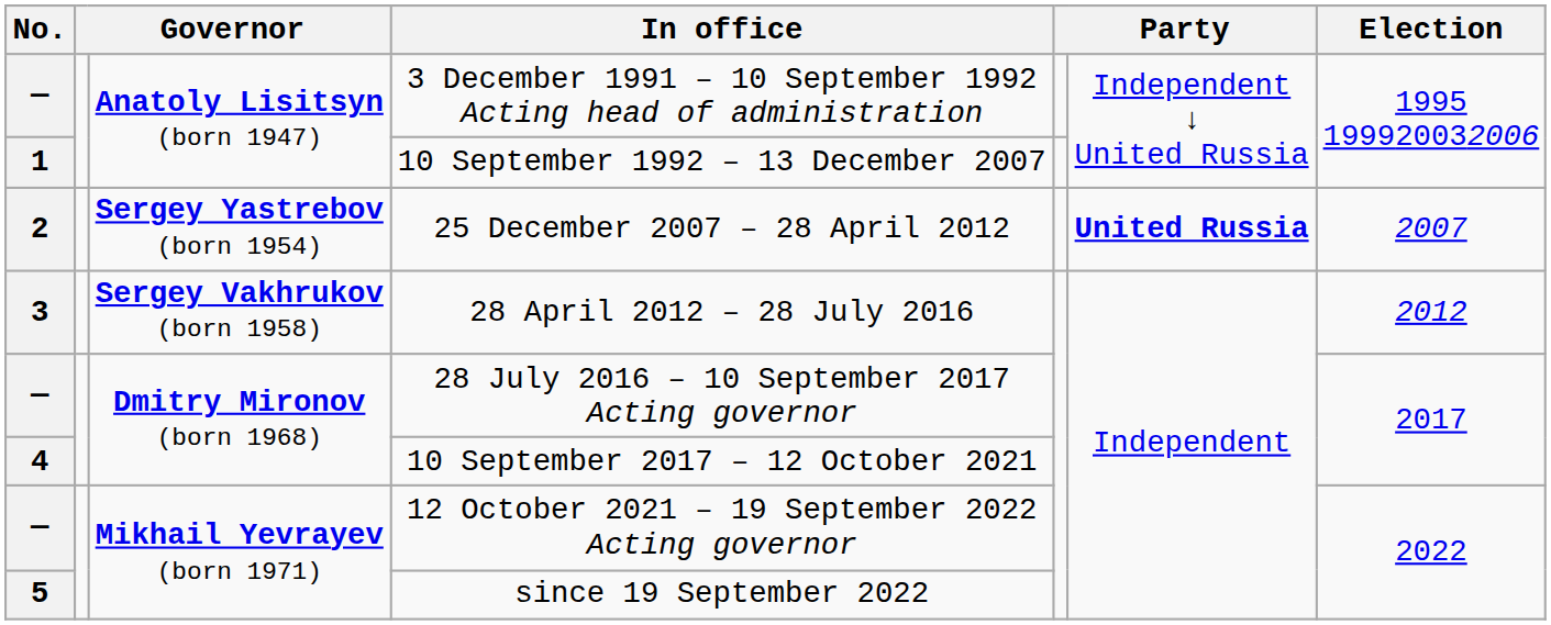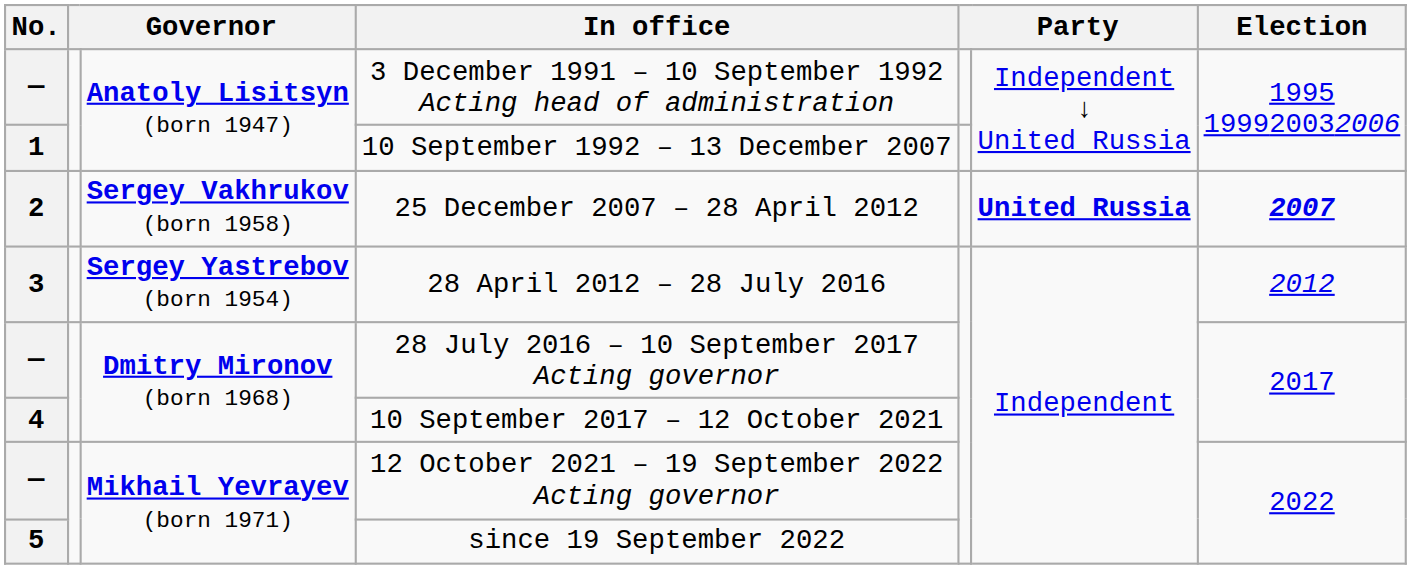25 December 2007 – 28 April 2012 | column 3: Sergey Yastrebov (born 1954) -> Sergey Vakhrukov (born 1958)
25 December 2007 – 28 April 2012 | Election: normal -> bold
28 April 2012 – 28 July 2016 | column 3: Sergey Vakhrukov (born 1958) -> Sergey Yastrebov (born 1954)
